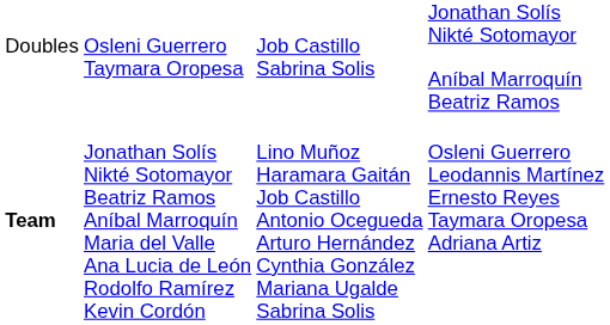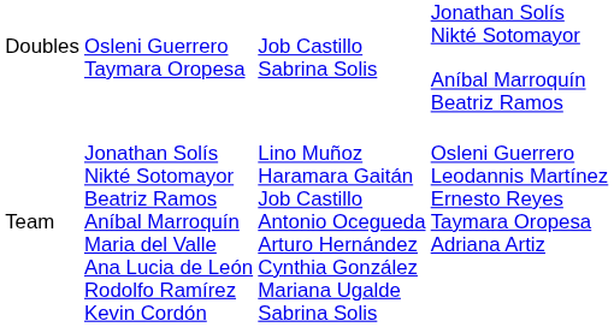Team | column 1: bold -> normal
